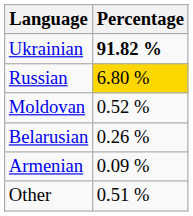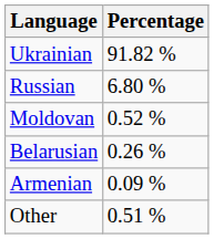Ukrainian | Percentage: bold -> normal
Russian | Percentage: gold background -> no background
